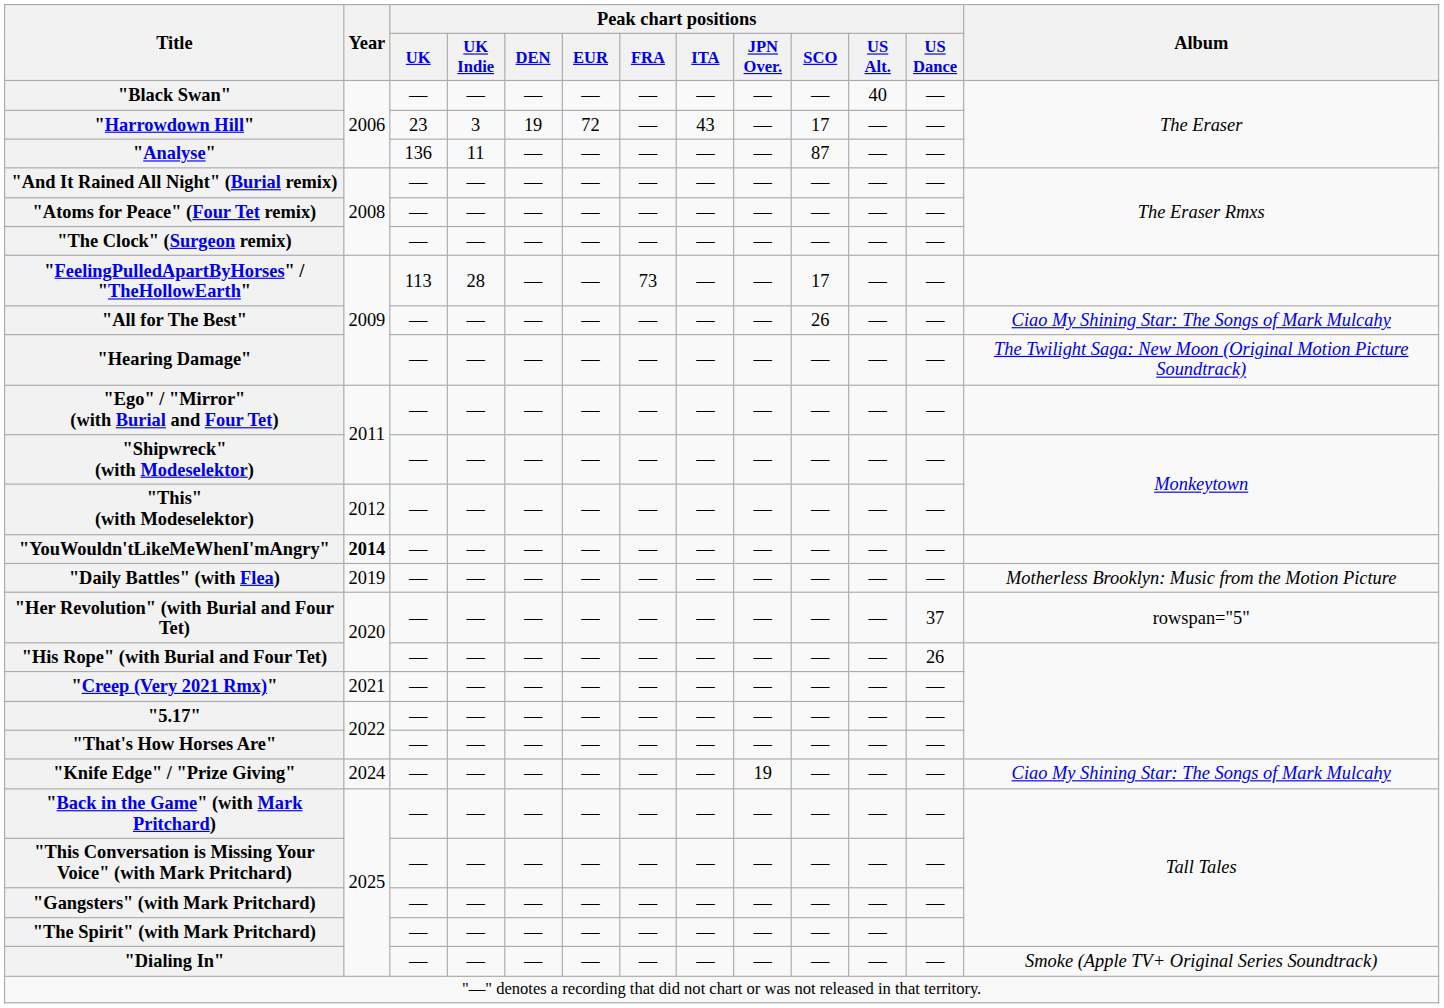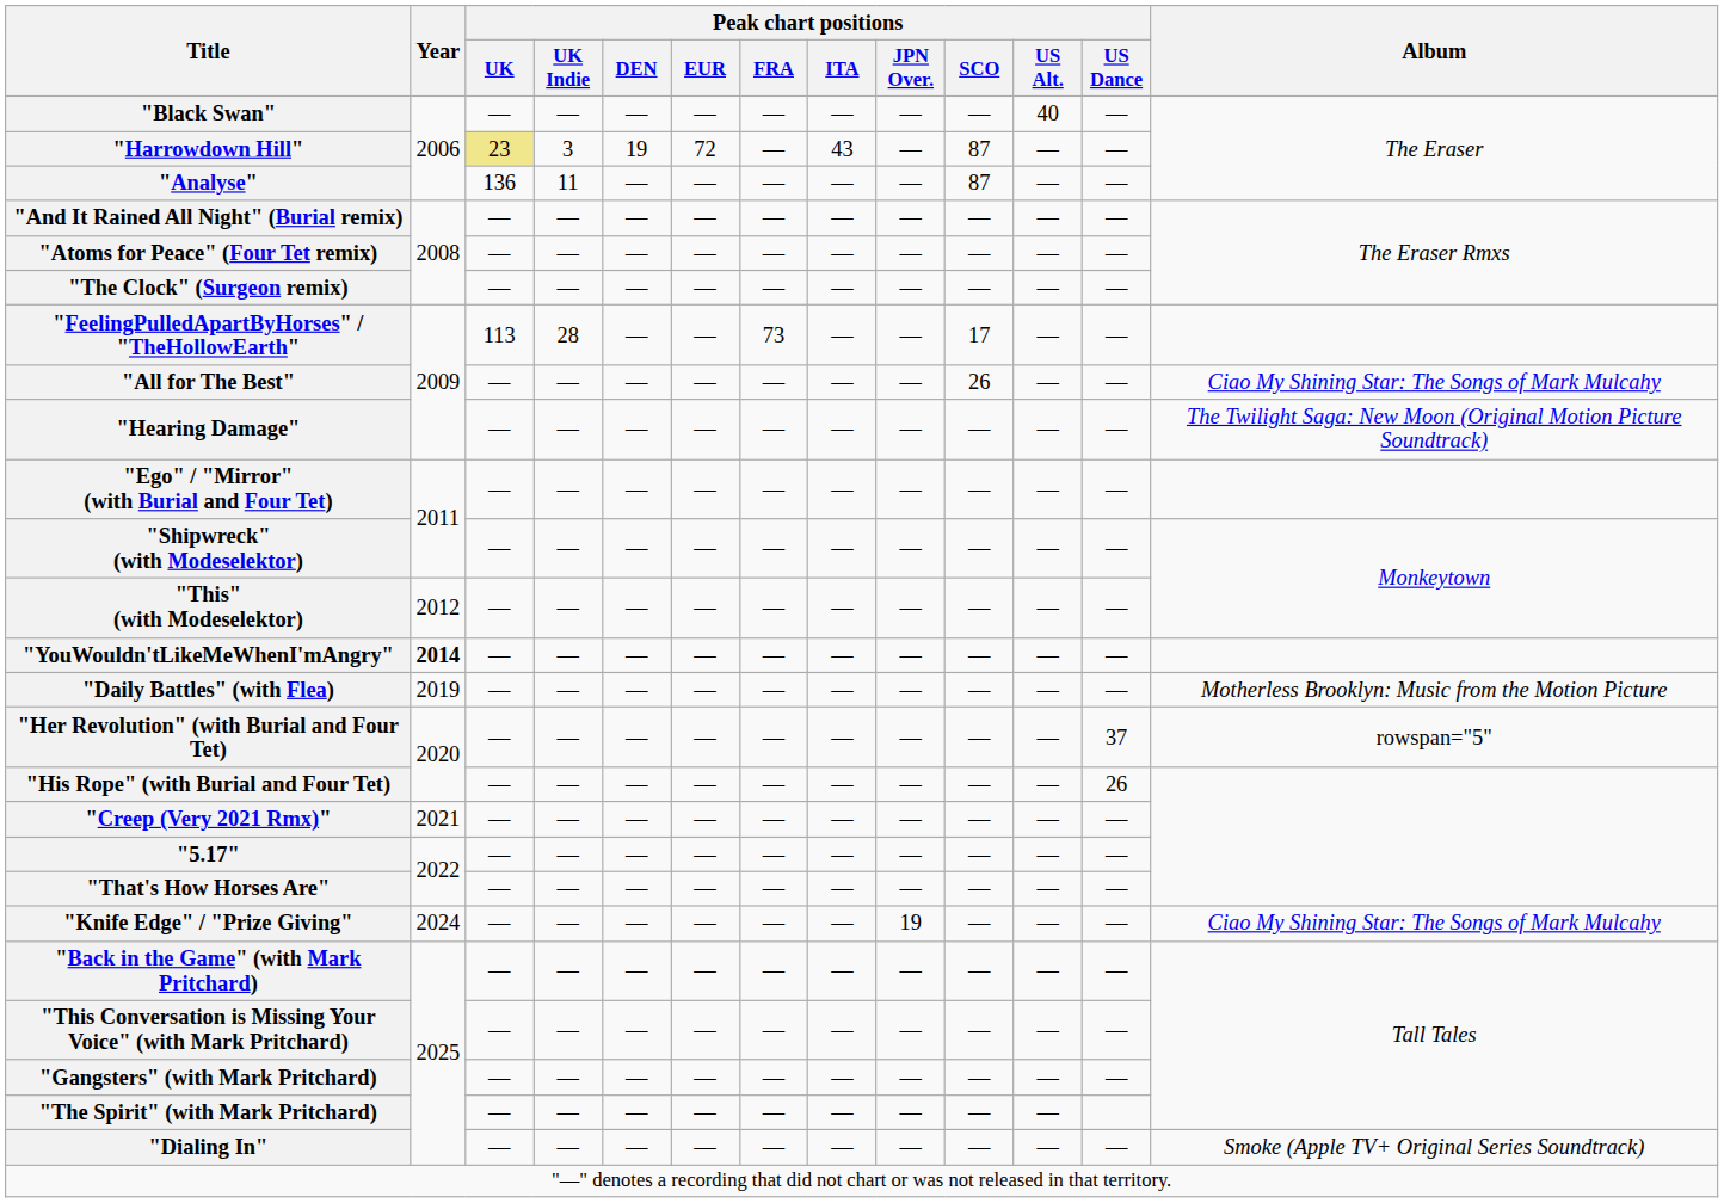"Harrowdown Hill" | Peak chart positions / UK: no background -> khaki background
"Harrowdown Hill" | Peak chart positions / SCO: 17 -> 87
